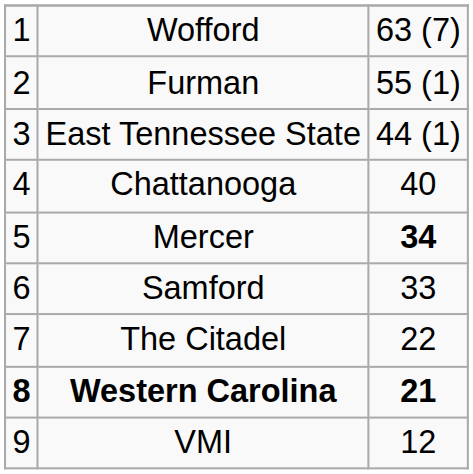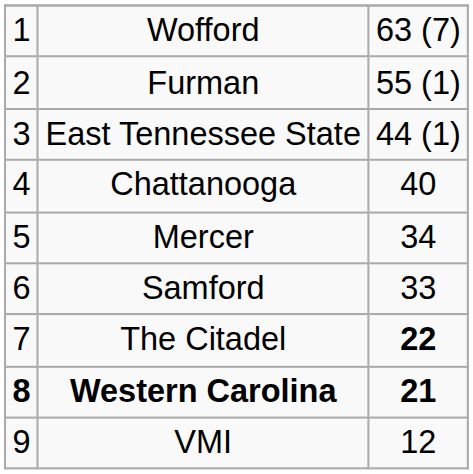Mercer | column 3: bold -> normal
The Citadel | column 3: normal -> bold
